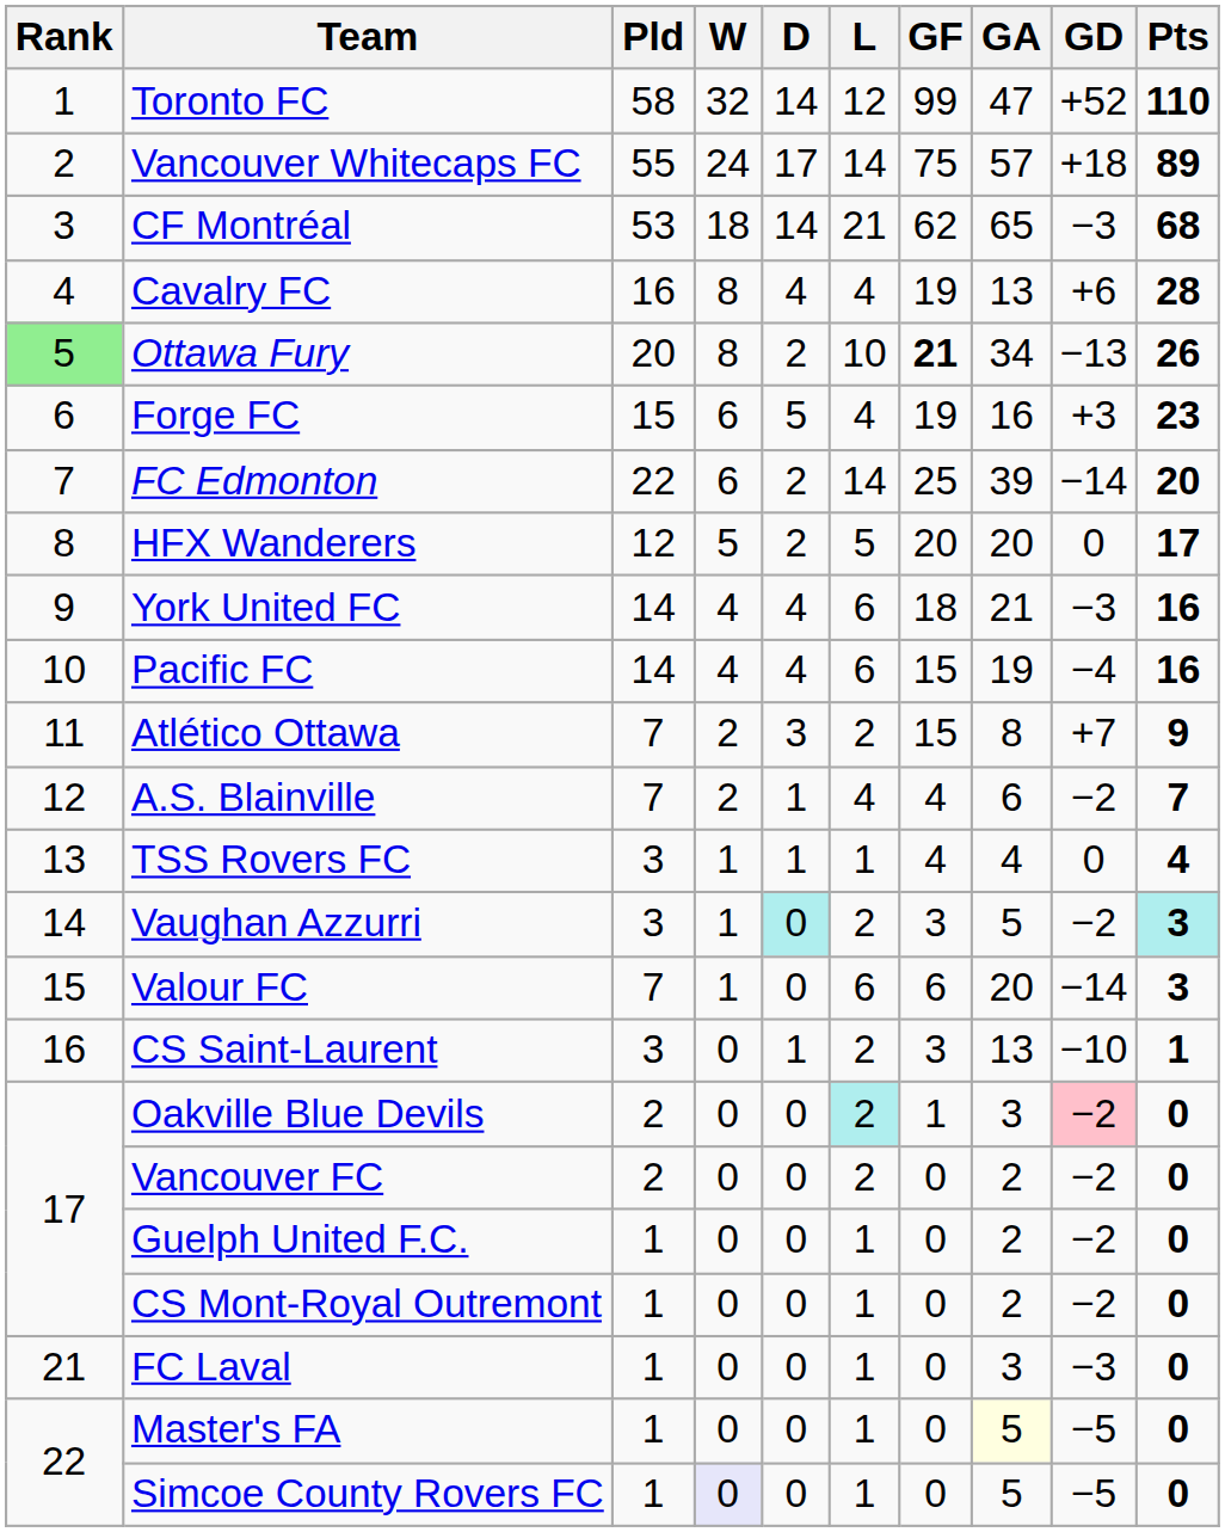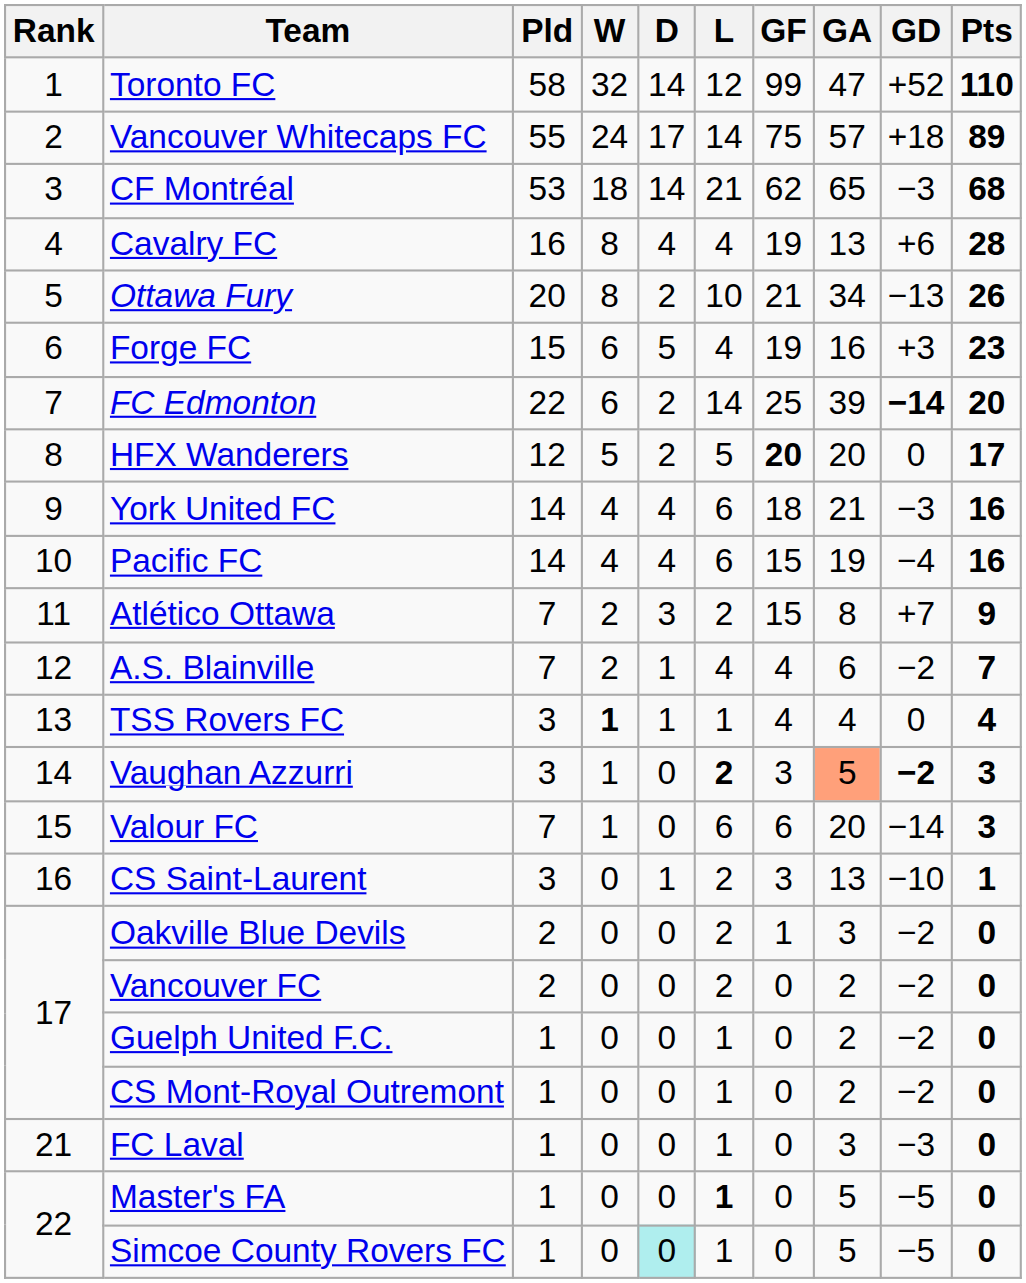Ottawa Fury | Rank: lightgreen background -> no background
Ottawa Fury | GF: bold -> normal
FC Edmonton | GD: normal -> bold
HFX Wanderers | GF: normal -> bold
TSS Rovers FC | W: normal -> bold
Vaughan Azzurri | D: paleturquoise background -> no background
Vaughan Azzurri | L: normal -> bold
Vaughan Azzurri | GA: no background -> lightsalmon background
Vaughan Azzurri | GD: normal -> bold
Vaughan Azzurri | Pts: paleturquoise background -> no background
Oakville Blue Devils | L: paleturquoise background -> no background
Oakville Blue Devils | GD: pink background -> no background
Master's FA | L: normal -> bold
Master's FA | GA: lightyellow background -> no background
Simcoe County Rovers FC | W: lavender background -> no background
Simcoe County Rovers FC | D: no background -> paleturquoise background
